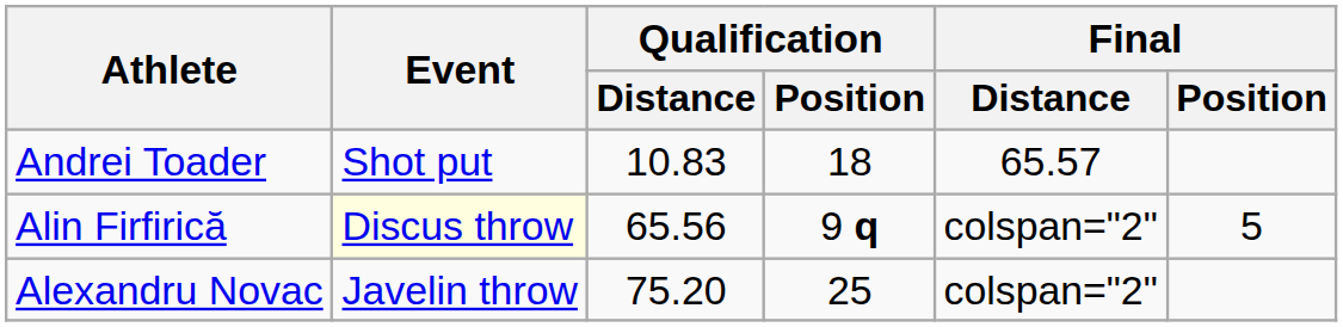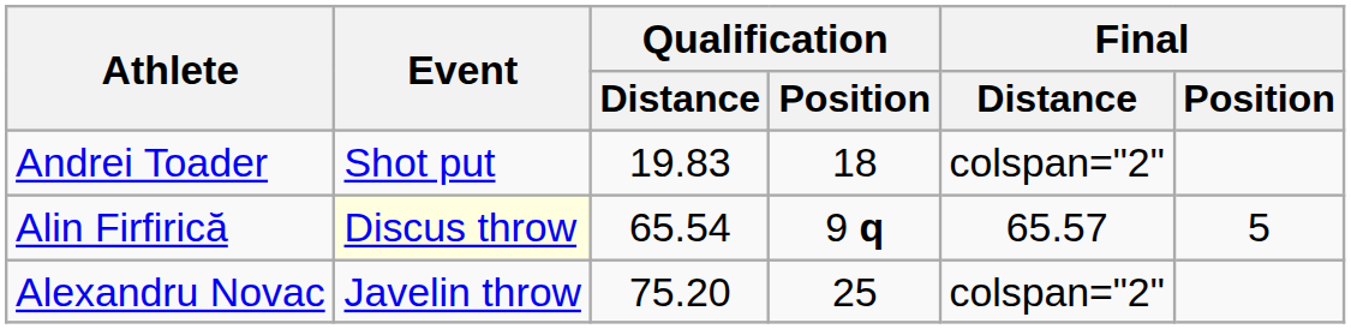Andrei Toader | Qualification / Distance: 10.83 -> 19.83
Andrei Toader | Final / Distance: 65.57 -> colspan="2"
Alin Firfirică | Qualification / Distance: 65.56 -> 65.54
Alin Firfirică | Final / Distance: colspan="2" -> 65.57
